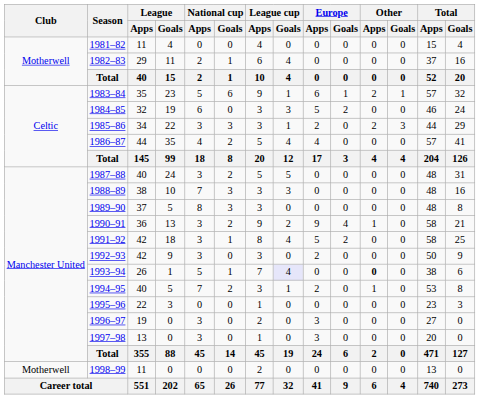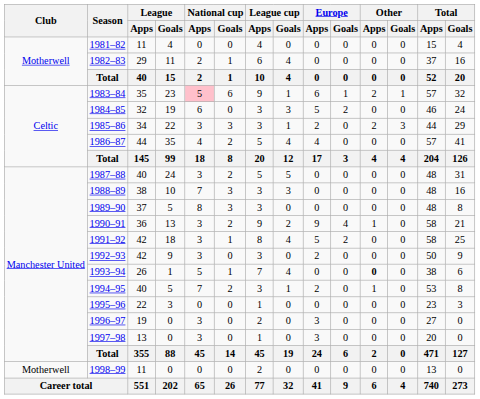1983–84 | National cup / Apps: no background -> pink background
1993–94 | League cup / Goals: lavender background -> no background
